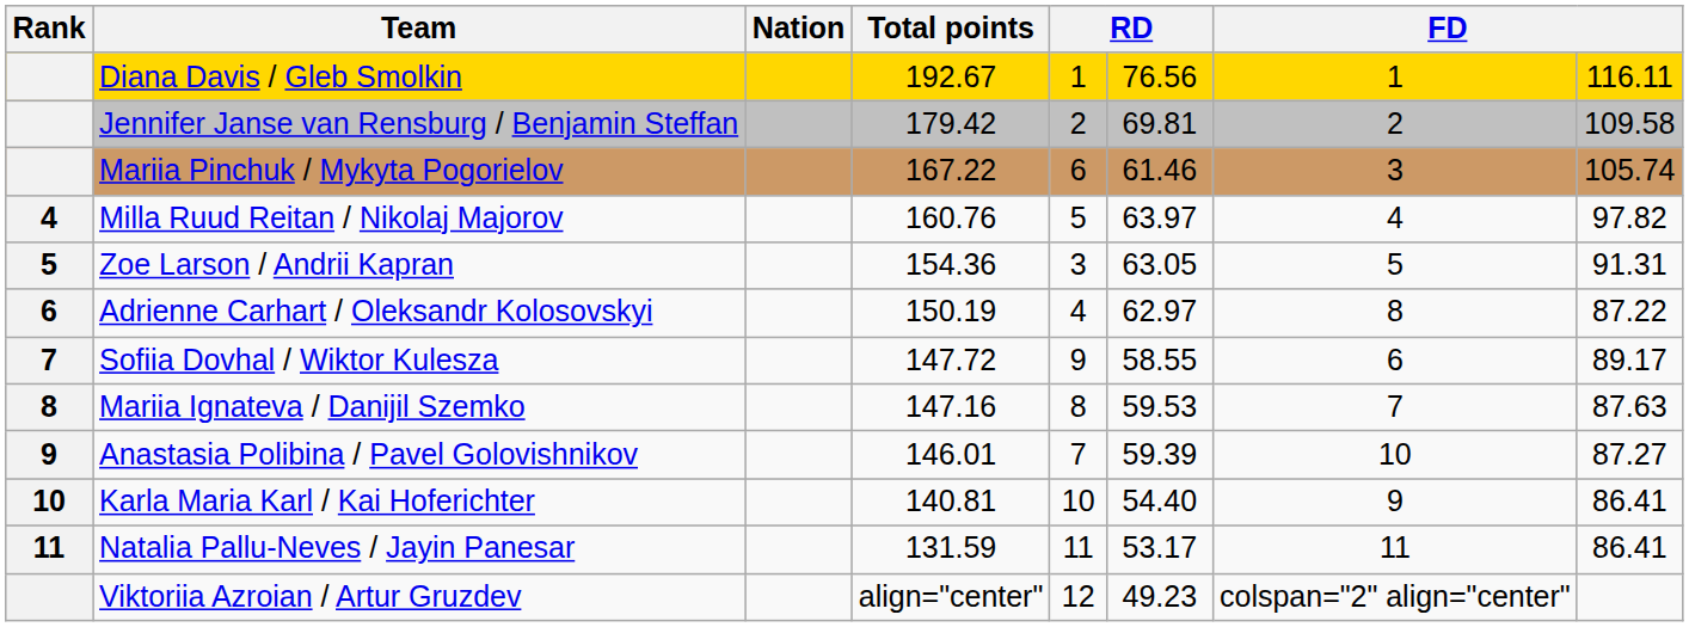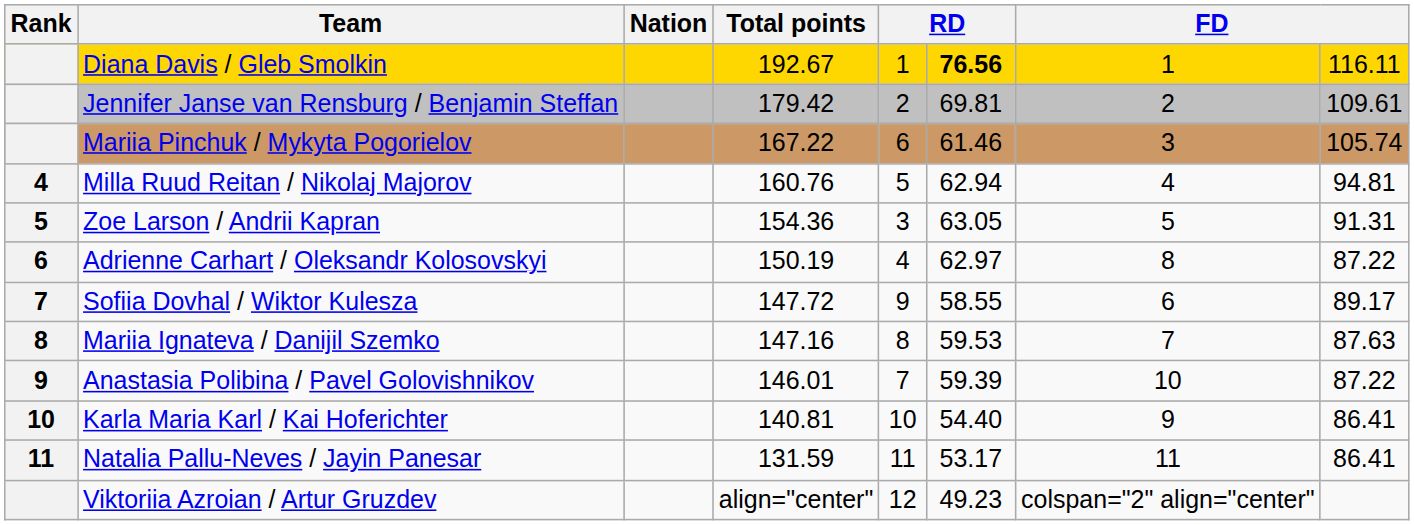Diana Davis / Gleb Smolkin | column 6: normal -> bold
Jennifer Janse van Rensburg / Benjamin Steffan | column 8: 109.58 -> 109.61
Milla Ruud Reitan / Nikolaj Majorov | column 6: 63.97 -> 62.94
Milla Ruud Reitan / Nikolaj Majorov | column 8: 97.82 -> 94.81
Anastasia Polibina / Pavel Golovishnikov | column 8: 87.27 -> 87.22
